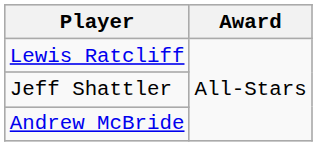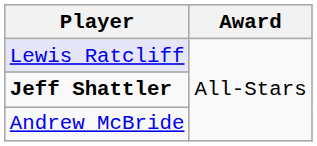row 2 | Player: no background -> lavender background
row 3 | Player: normal -> bold
